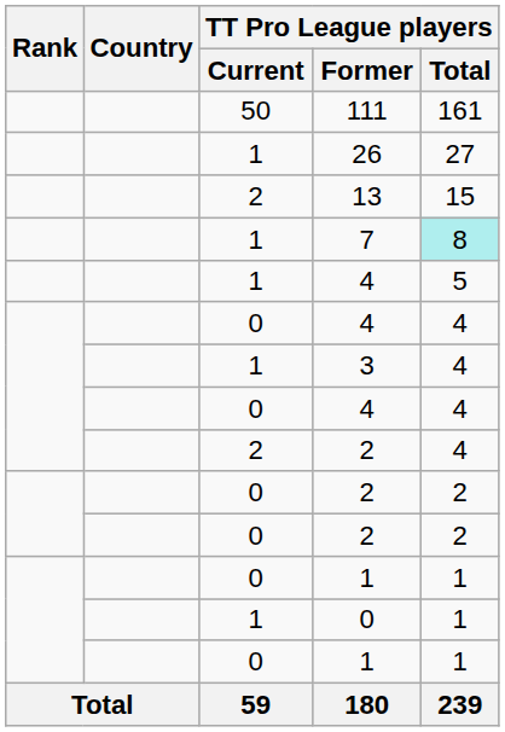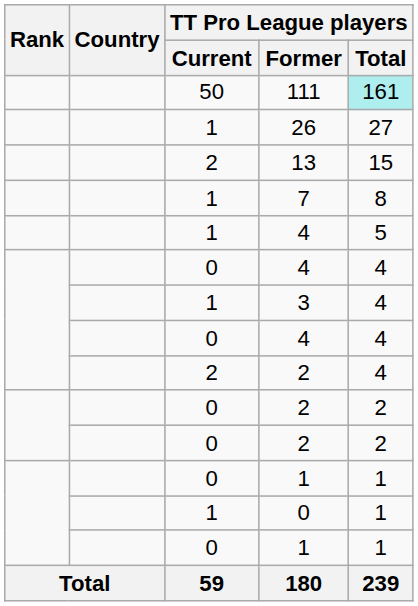111 | TT Pro League players / Total: no background -> paleturquoise background
7 | TT Pro League players / Total: paleturquoise background -> no background
